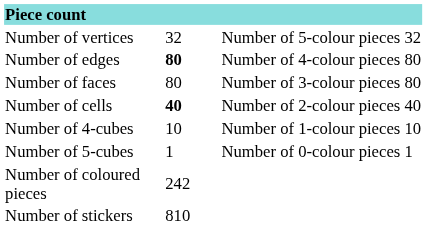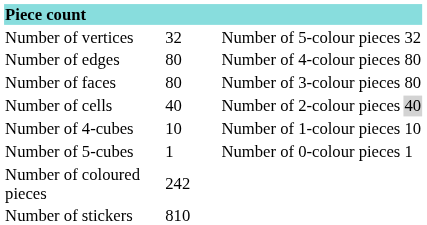Number of edges | column 2: bold -> normal
Number of cells | column 2: bold -> normal
Number of cells | column 4: no background -> lightgrey background
